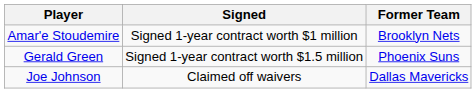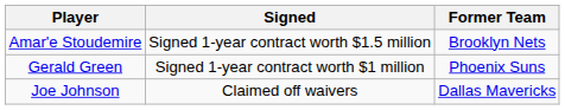Amar'e Stoudemire | Signed: Signed 1-year contract worth $1 million -> Signed 1-year contract worth $1.5 million
Gerald Green | Signed: Signed 1-year contract worth $1.5 million -> Signed 1-year contract worth $1 million
